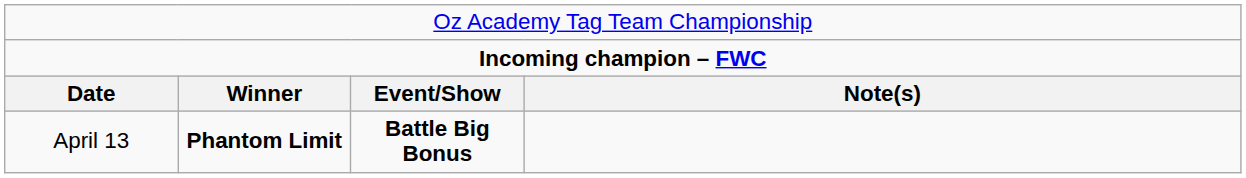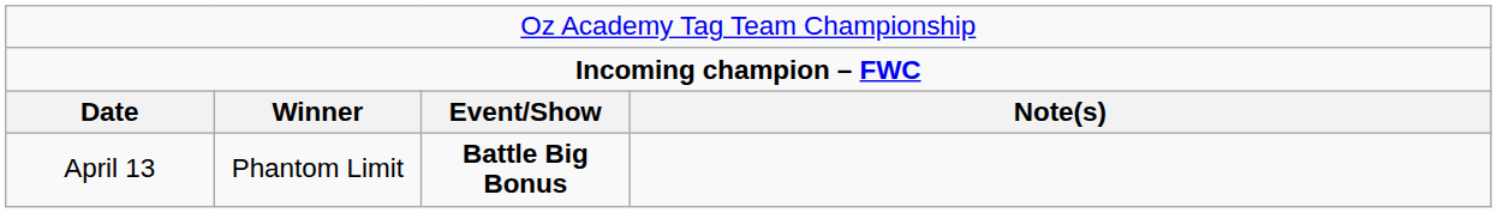April 13 | column 2: bold -> normal
